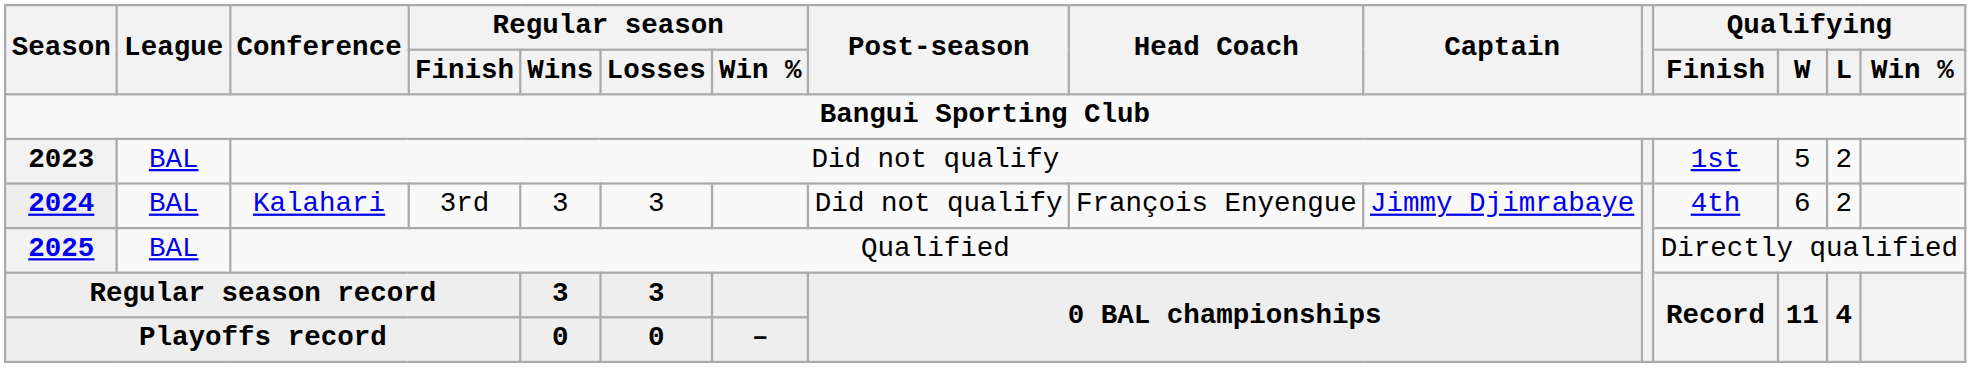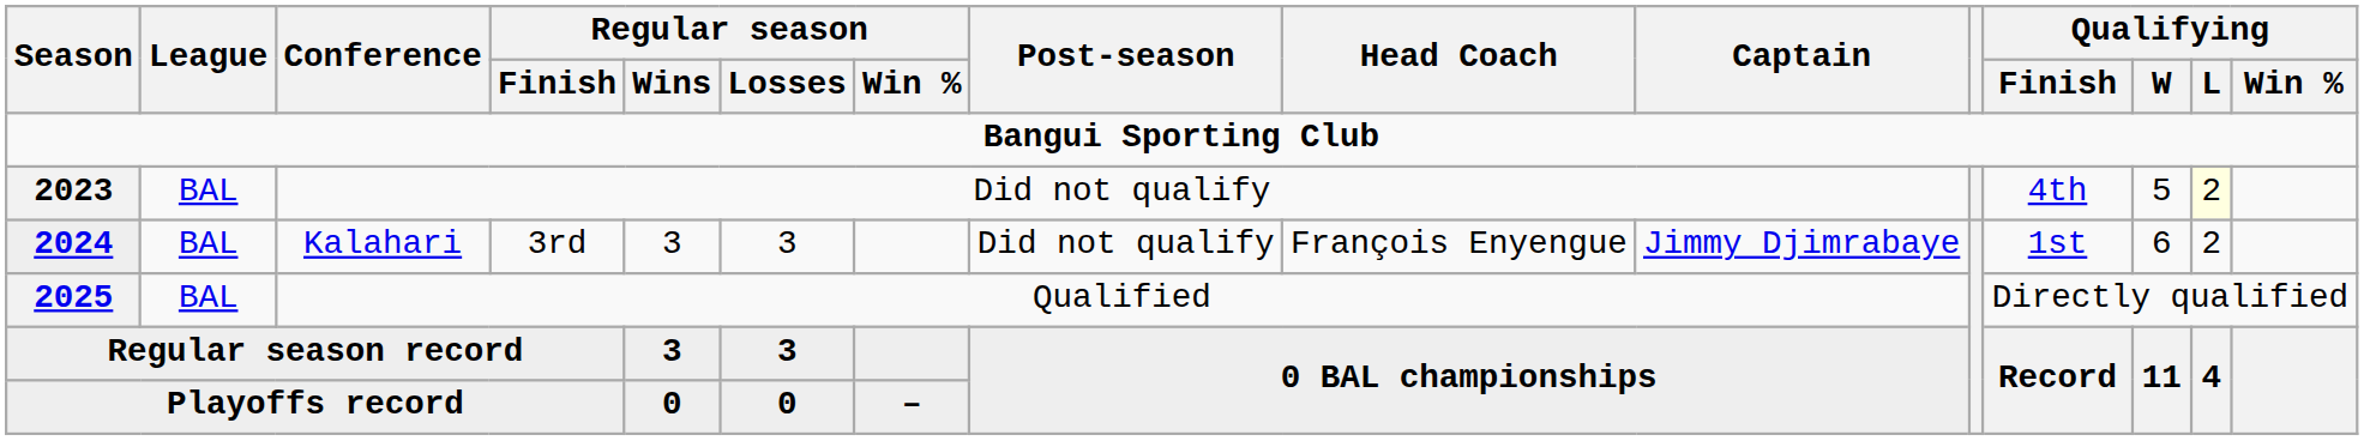2023 | Qualifying / Finish: 1st -> 4th
2023 | Qualifying / L: no background -> lightyellow background
2024 | Qualifying / Finish: 4th -> 1st
